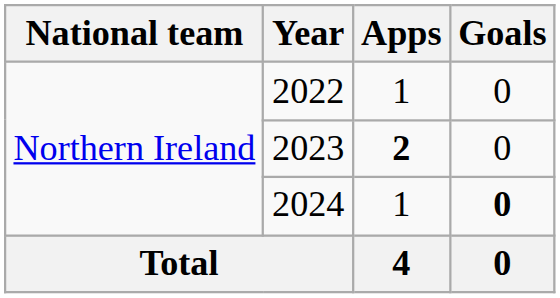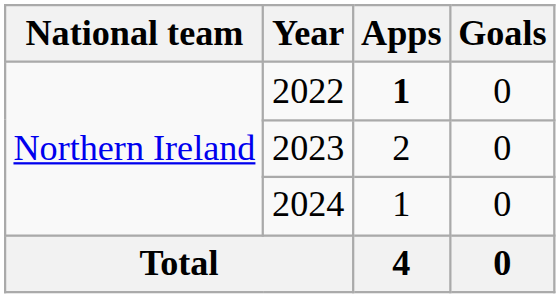2022 | Apps: normal -> bold
2023 | Apps: bold -> normal
2024 | Goals: bold -> normal
